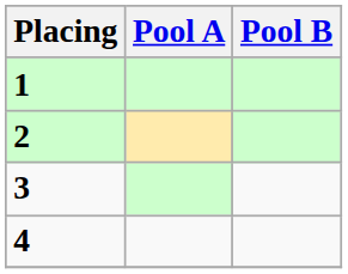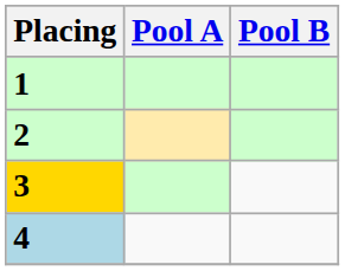3 | Placing: no background -> gold background
4 | Placing: no background -> lightblue background
